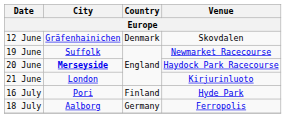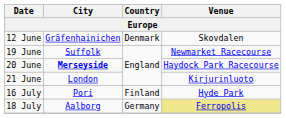18 July | Venue: no background -> khaki background
